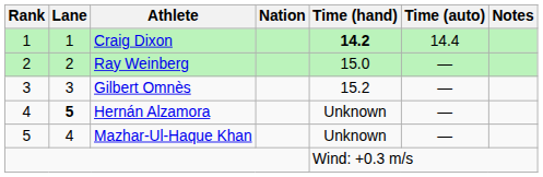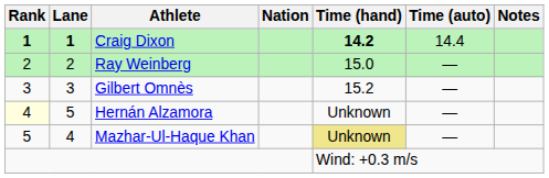Craig Dixon | Rank: normal -> bold
Craig Dixon | Lane: normal -> bold
Hernán Alzamora | Rank: no background -> lightyellow background
Hernán Alzamora | Lane: bold -> normal
Mazhar-Ul-Haque Khan | Time (hand): no background -> khaki background
